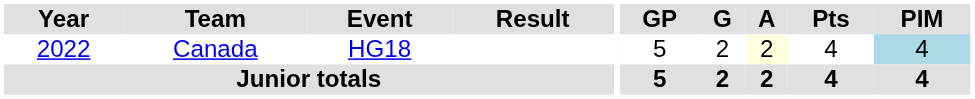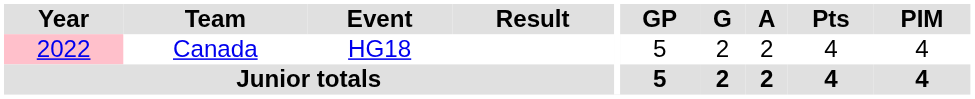Canada | Year: no background -> pink background
Canada | A: lightyellow background -> no background
Canada | PIM: lightblue background -> no background
